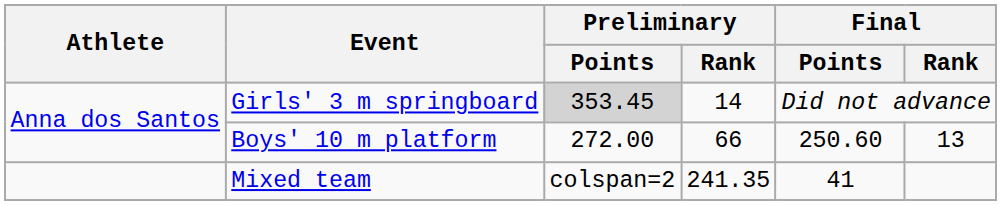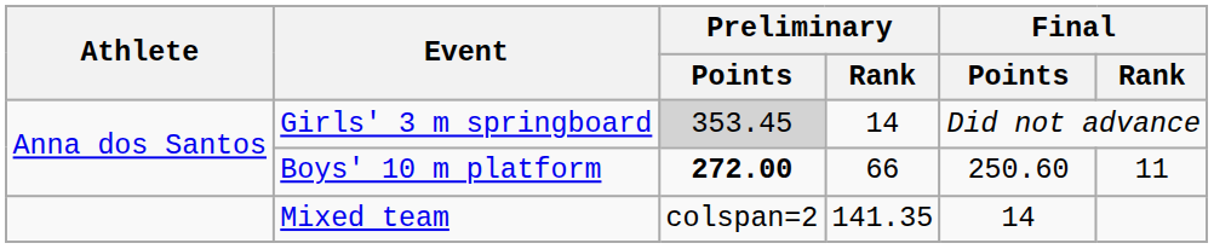Boys' 10 m platform | Preliminary / Points: normal -> bold
Boys' 10 m platform | Final / Rank: 13 -> 11
Mixed team | Preliminary / Rank: 241.35 -> 141.35
Mixed team | Final / Points: 41 -> 14
